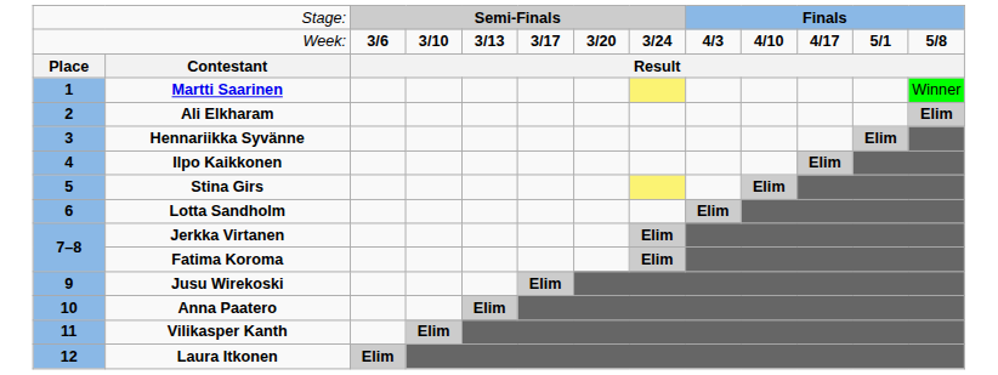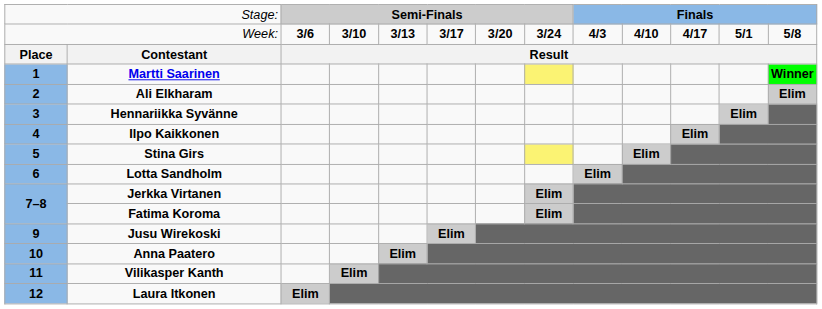Martti Saarinen | column 13: normal -> bold
